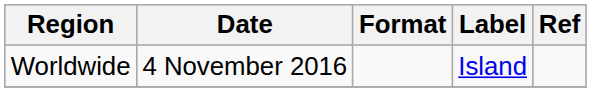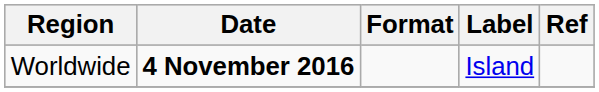Worldwide | Date: normal -> bold
